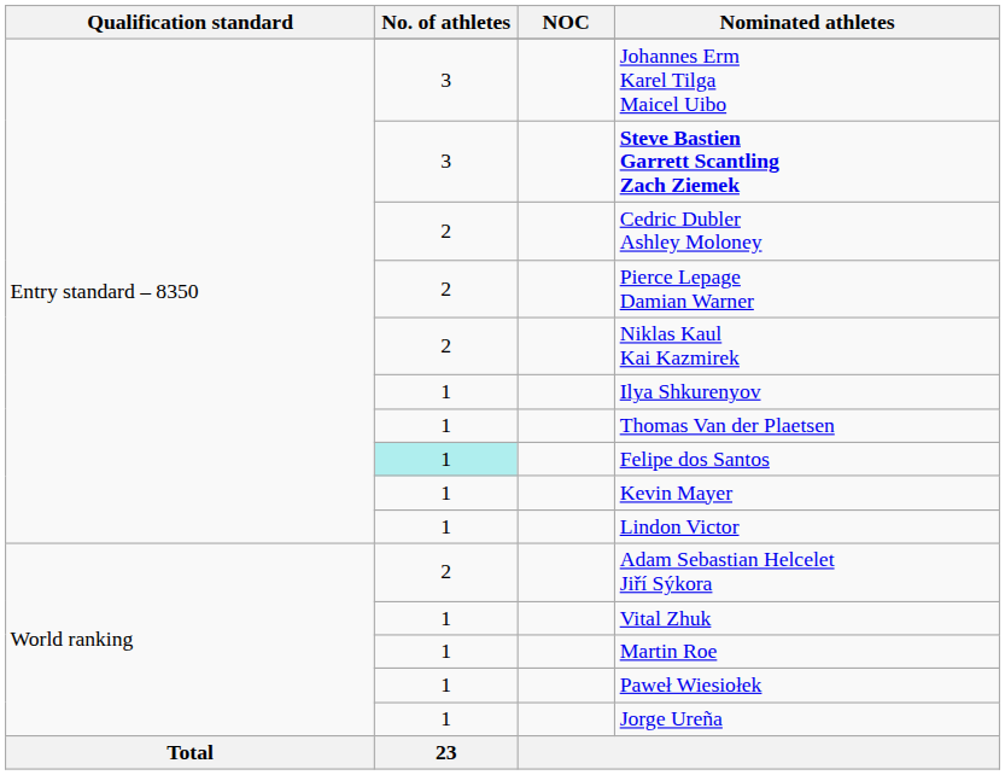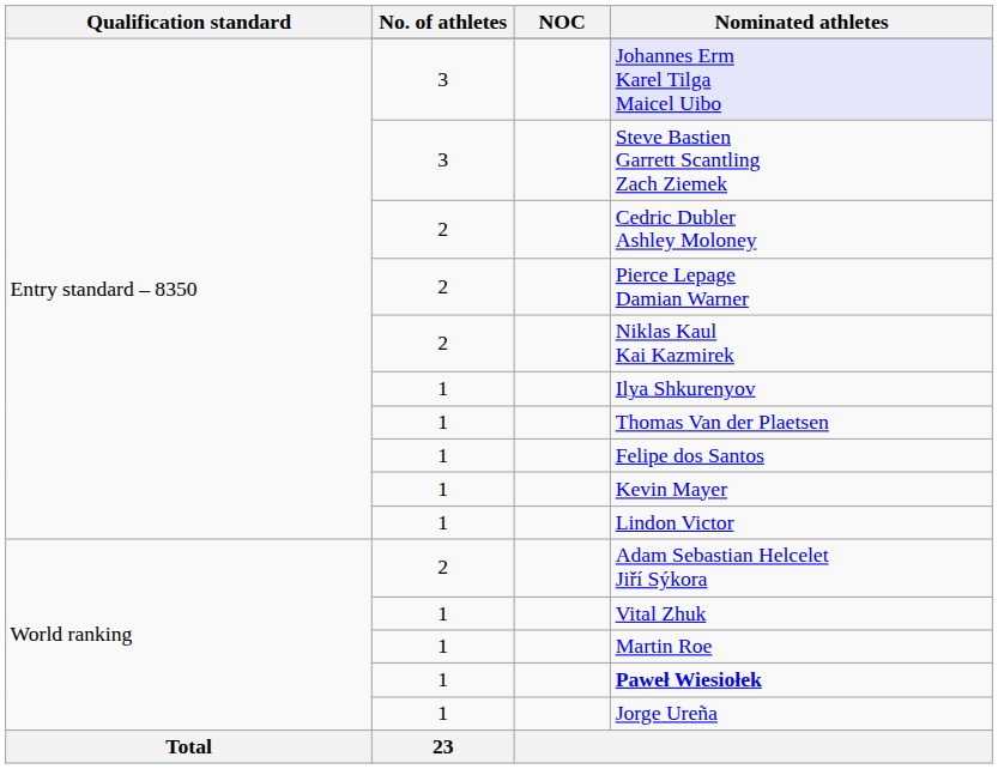Johannes Erm Karel Tilga Maicel Uibo | Nominated athletes: no background -> lavender background
Steve Bastien Garrett Scantling Zach Ziemek | Nominated athletes: bold -> normal
Felipe dos Santos | No. of athletes: paleturquoise background -> no background
Paweł Wiesiołek | Nominated athletes: normal -> bold
